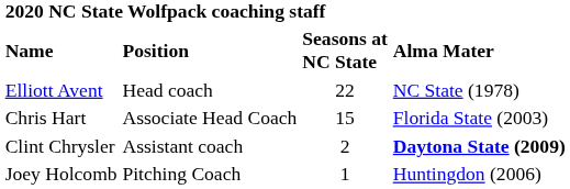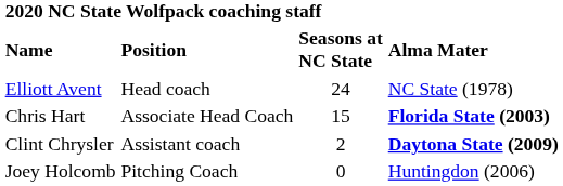Elliott Avent | Seasons at NC State: 22 -> 24
Chris Hart | Alma Mater: normal -> bold
Joey Holcomb | Seasons at NC State: 1 -> 0
